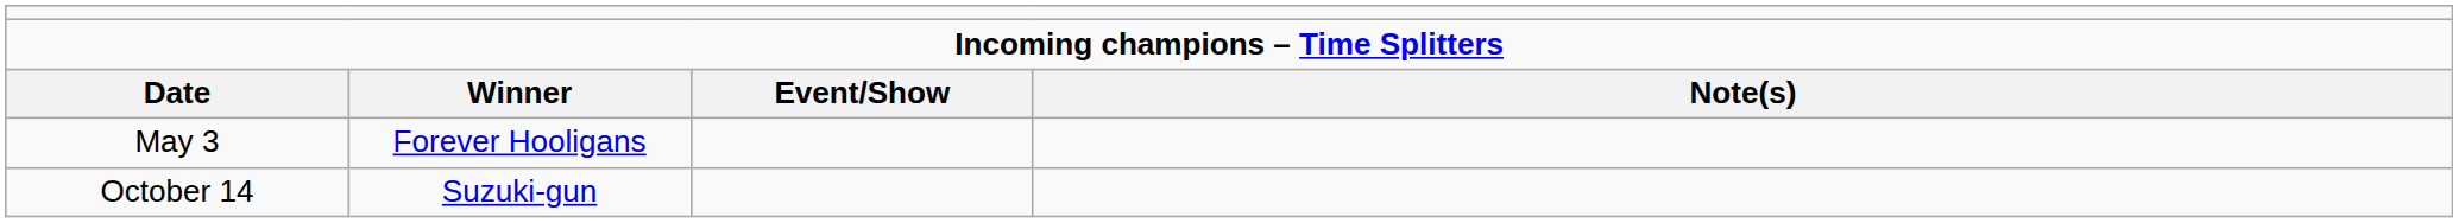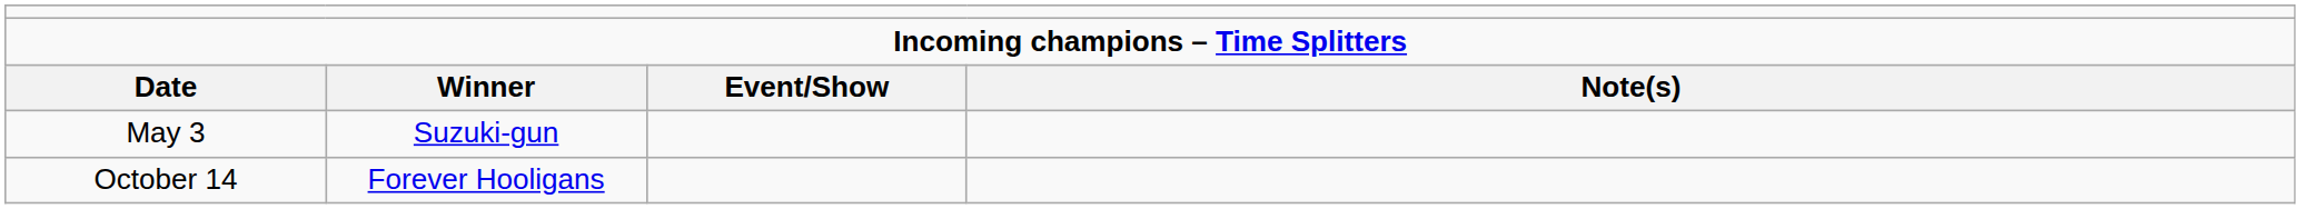May 3 | column 2: Forever Hooligans -> Suzuki-gun
October 14 | column 2: Suzuki-gun -> Forever Hooligans
